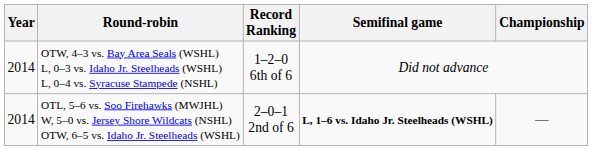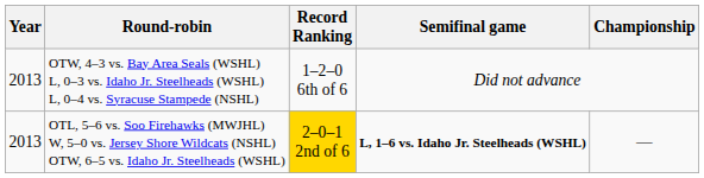row 2 | Year: 2014 -> 2013
row 3 | Year: 2014 -> 2013
row 3 | Record Ranking: no background -> gold background
